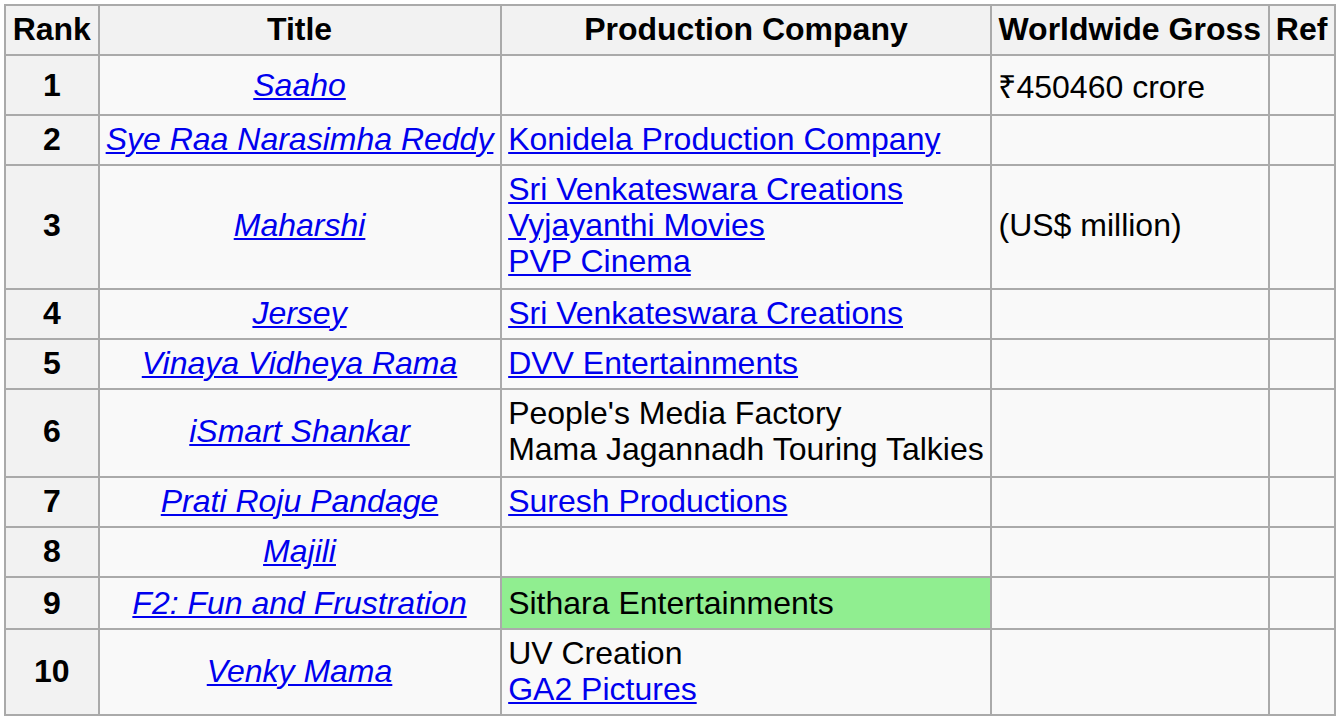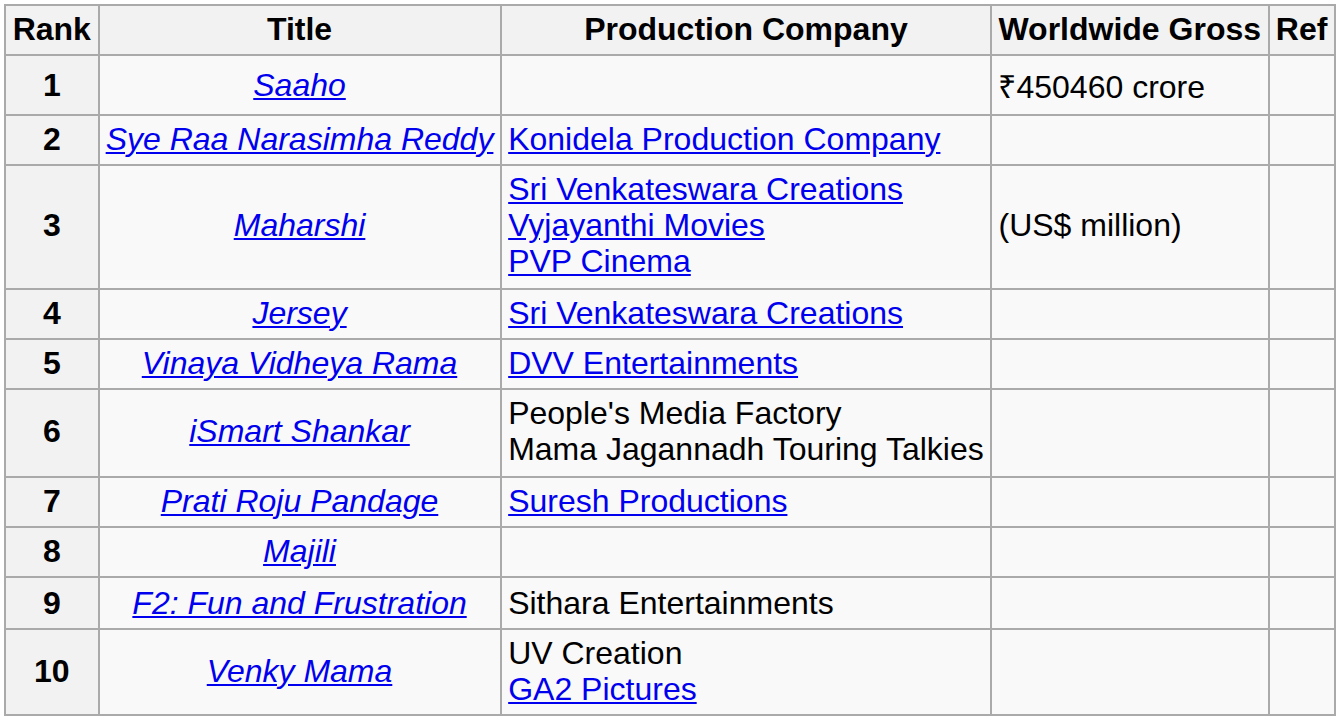9 | Production Company: lightgreen background -> no background
